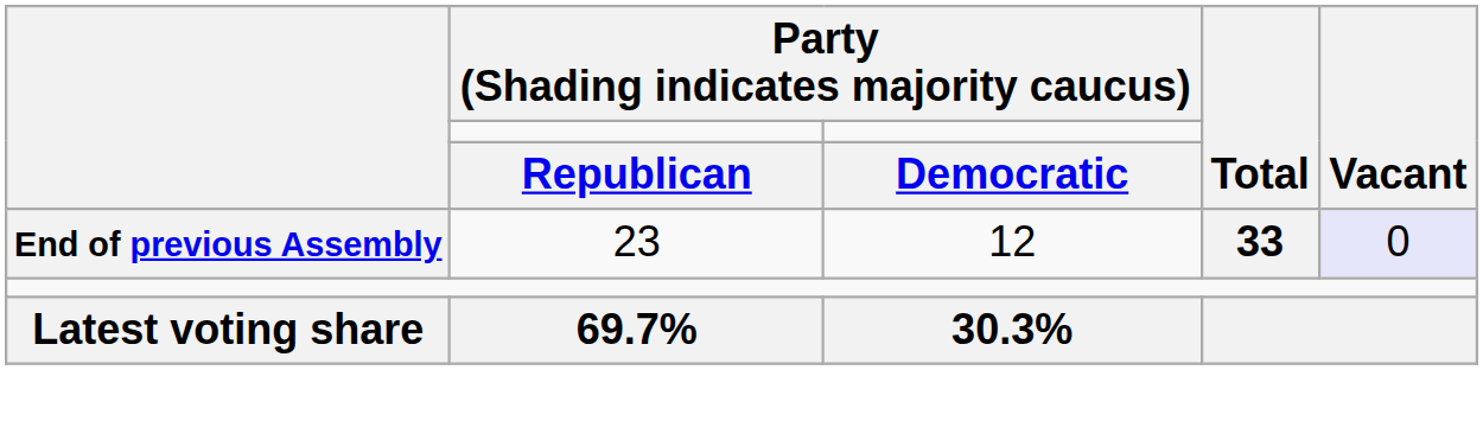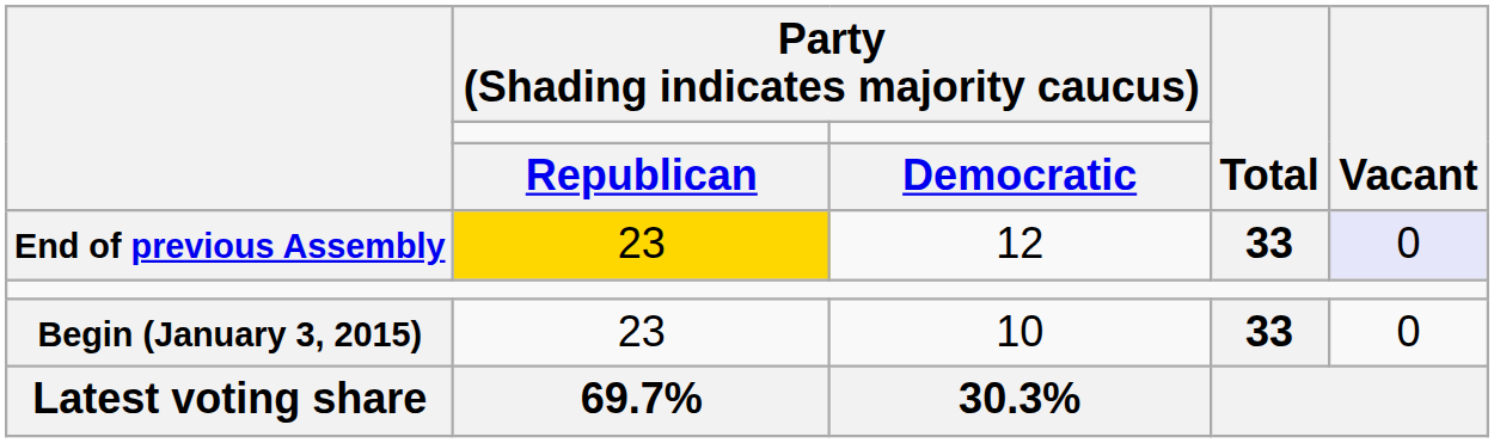End of previous Assembly | column 2: no background -> gold background
+ row: Begin (January 3, 2015) | 23 | 10 | 33 | 0
